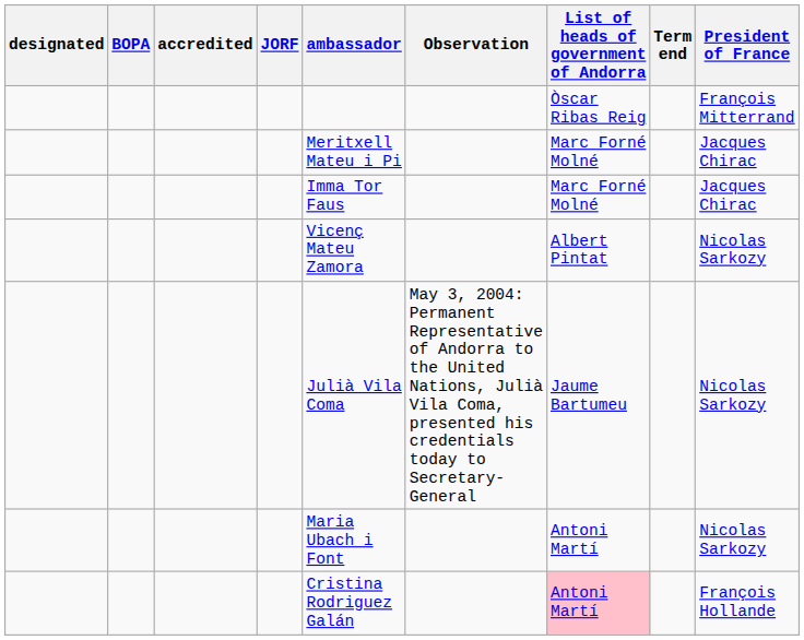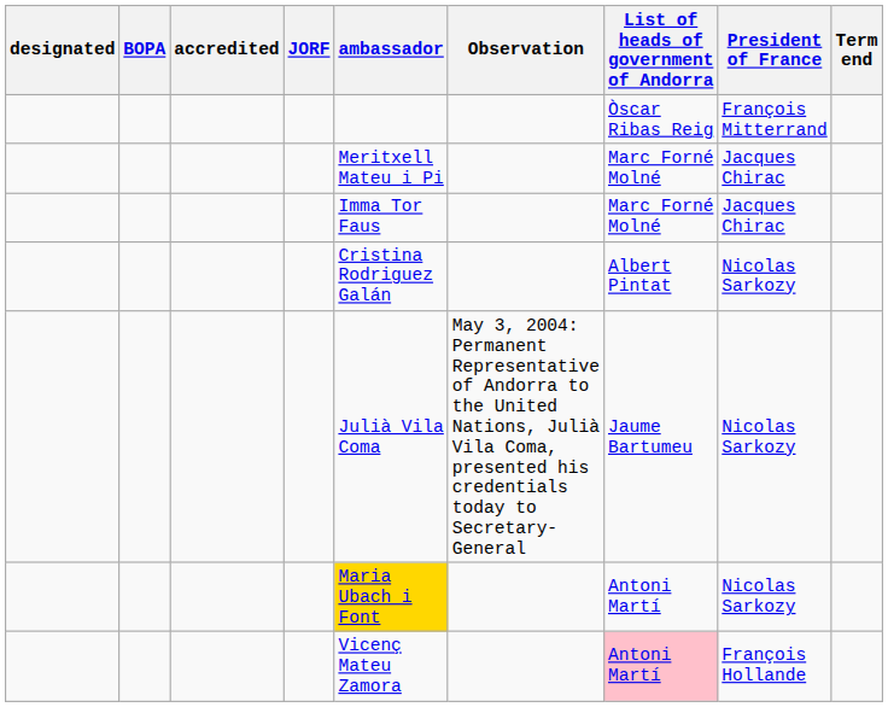columns swapped: President of France <-> Term end
row 5 | ambassador: Vicenç Mateu Zamora -> Cristina Rodriguez Galán
row 7 | ambassador: no background -> gold background
row 8 | ambassador: Cristina Rodriguez Galán -> Vicenç Mateu Zamora
